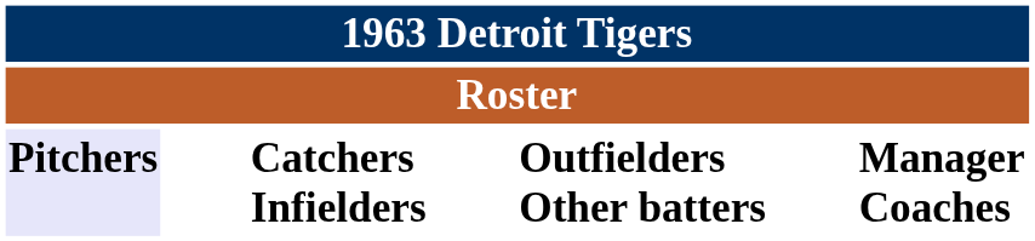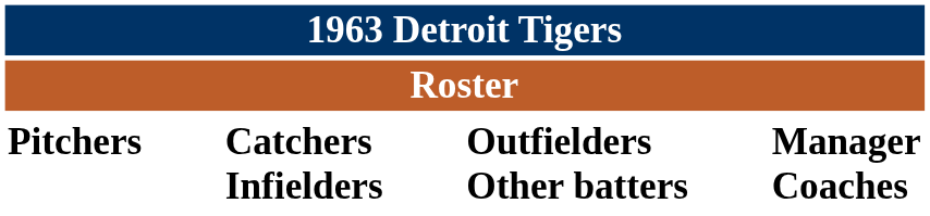Pitchers | column 1: lavender background -> no background
